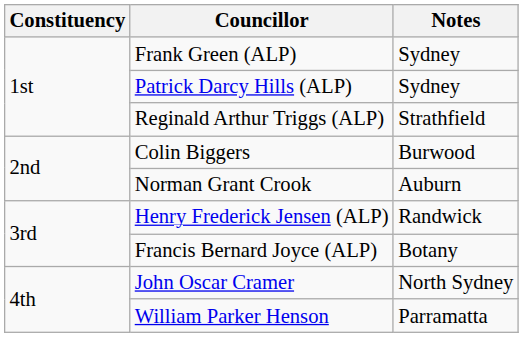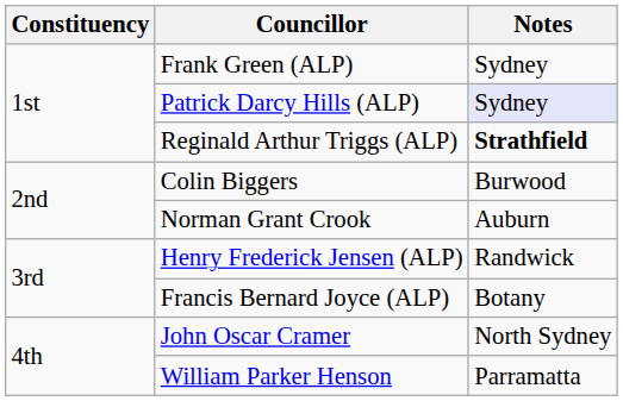Patrick Darcy Hills (ALP) | Notes: no background -> lavender background
Reginald Arthur Triggs (ALP) | Notes: normal -> bold
